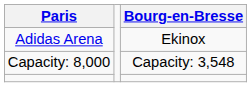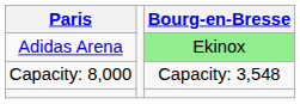Adidas Arena | Bourg-en-Bresse: no background -> lightgreen background
